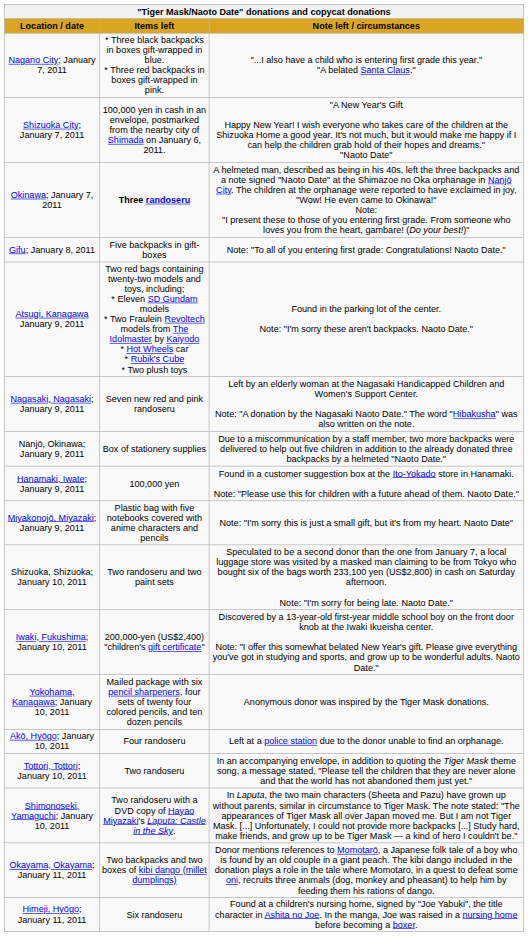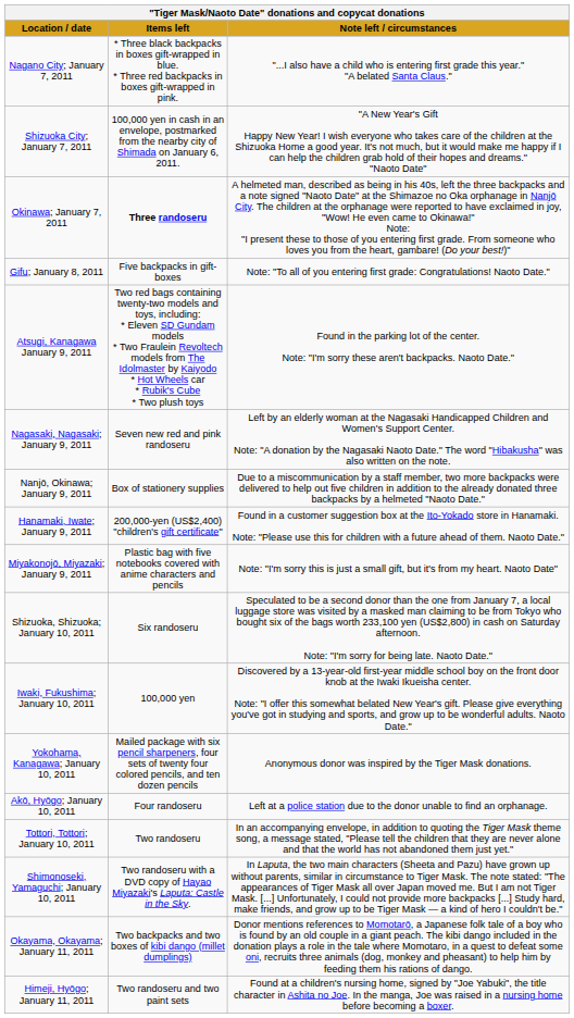Hanamaki, Iwate; January 9, 2011 | Items left: 100,000 yen -> 200,000-yen (US$2,400) "children's gift certificate"
Shizuoka, Shizuoka; January 10, 2011 | Items left: Two randoseru and two paint sets -> Six randoseru
Iwaki, Fukushima; January 10, 2011 | Items left: 200,000-yen (US$2,400) "children's gift certificate" -> 100,000 yen
Himeji, Hyōgo; January 11, 2011 | Items left: Six randoseru -> Two randoseru and two paint sets
